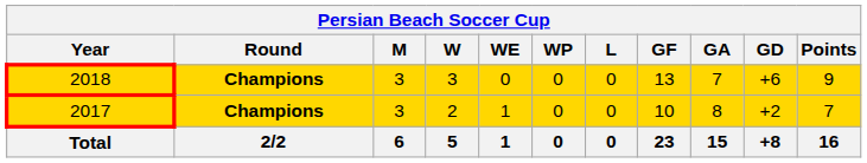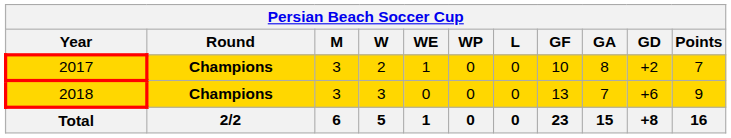rows swapped: 2017 <-> 2018
